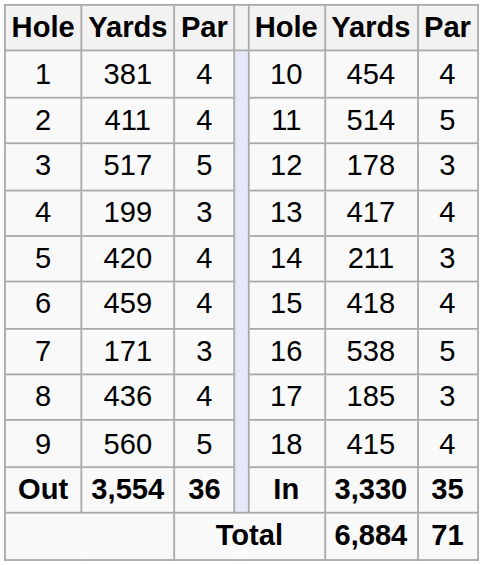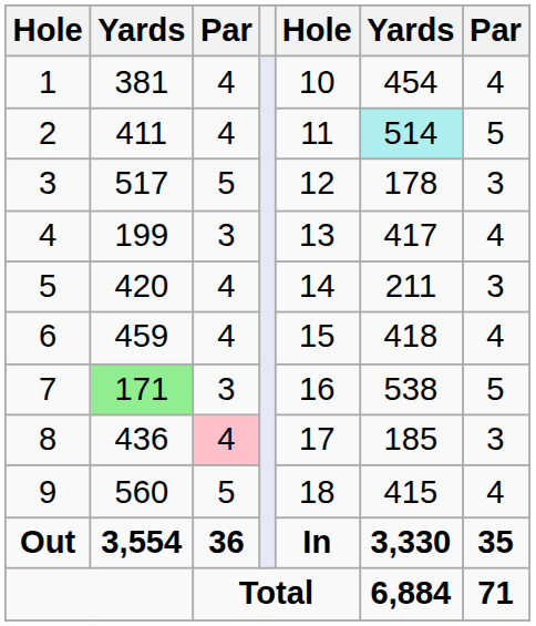2 | column 6: no background -> paleturquoise background
7 | column 2: no background -> lightgreen background
8 | column 3: no background -> pink background
